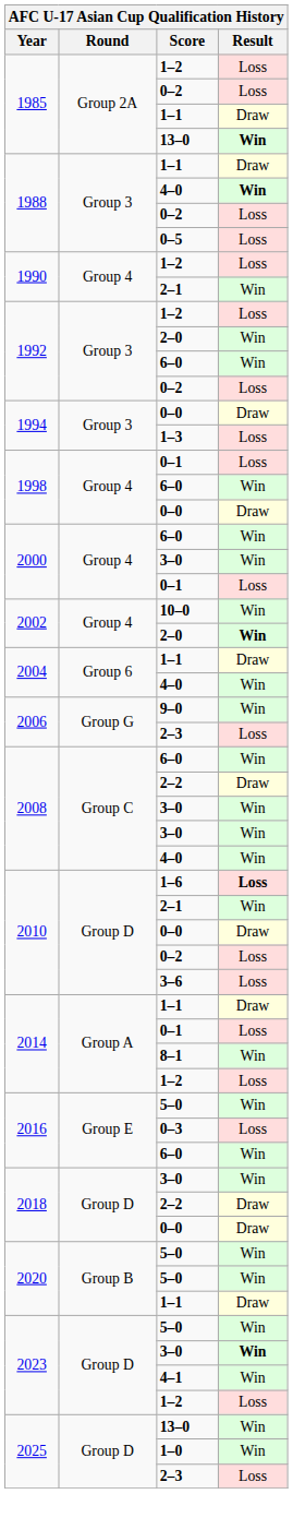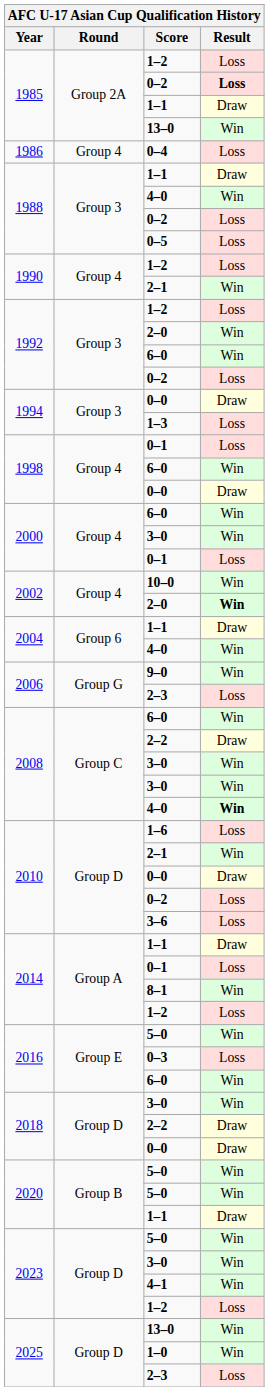1985 / 0–2 | Result: normal -> bold
1985 / 13–0 | Result: bold -> normal
+ row: 1986 | Group 4 | 0–4 | Loss
1988 / 4–0 | Result: bold -> normal
2008 / 4–0 | Result: normal -> bold
1–6 | Result: bold -> normal
2023 / 3–0 | Result: bold -> normal
